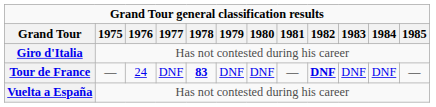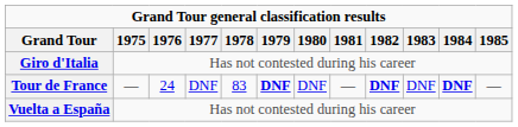Tour de France | 1978: bold -> normal
Tour de France | 1979: normal -> bold
Tour de France | 1984: normal -> bold
